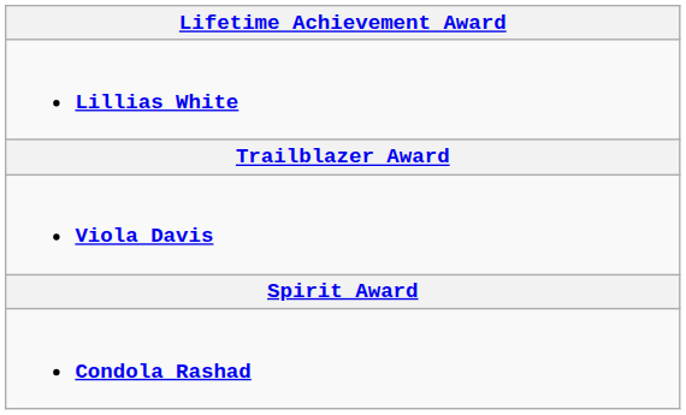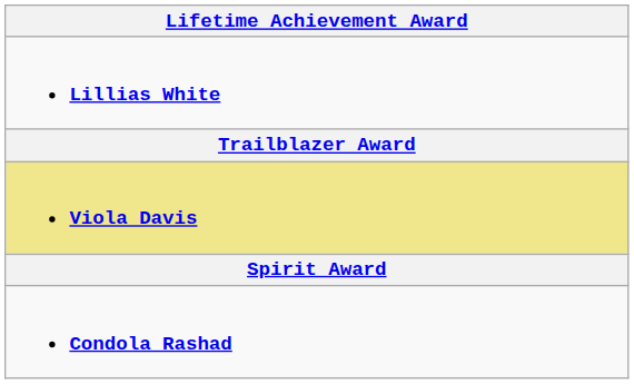row 4 | column 1: no background -> khaki background
